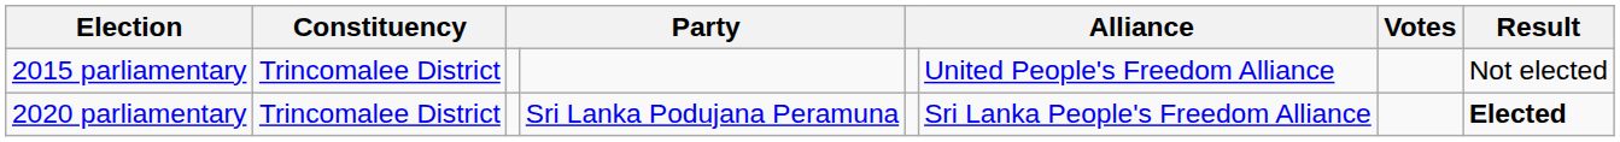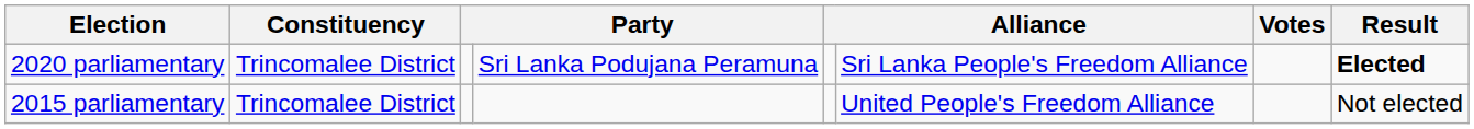rows swapped: 2015 parliamentary <-> 2020 parliamentary
